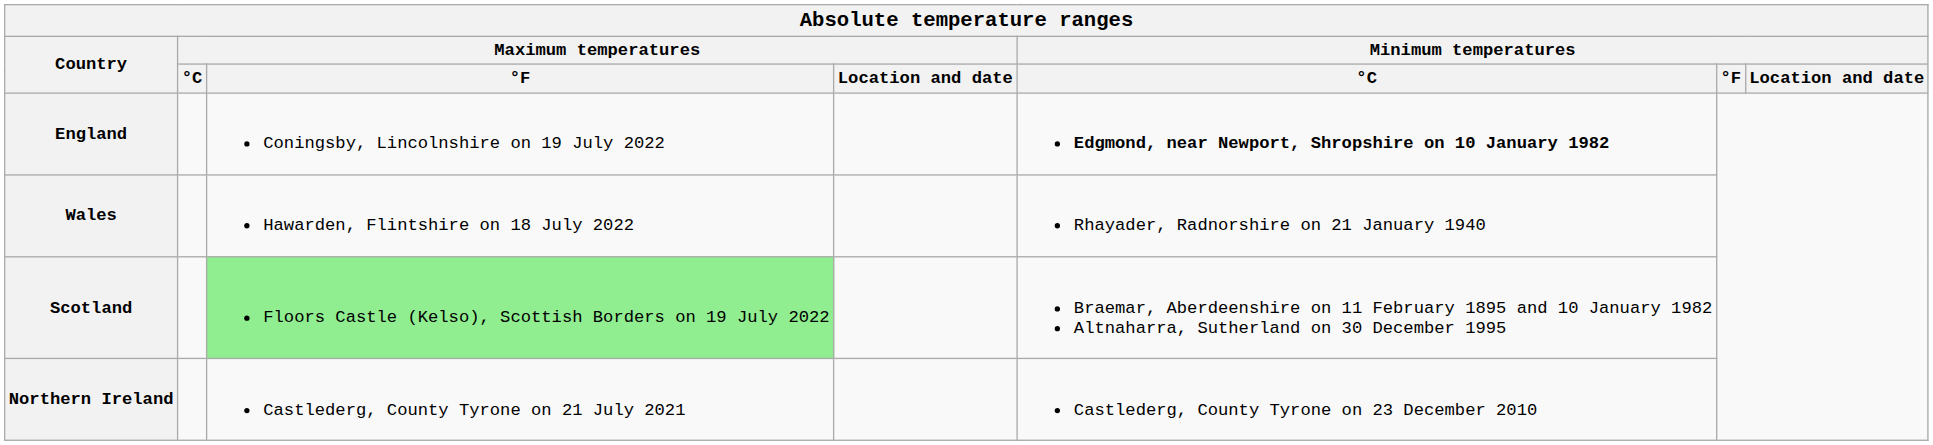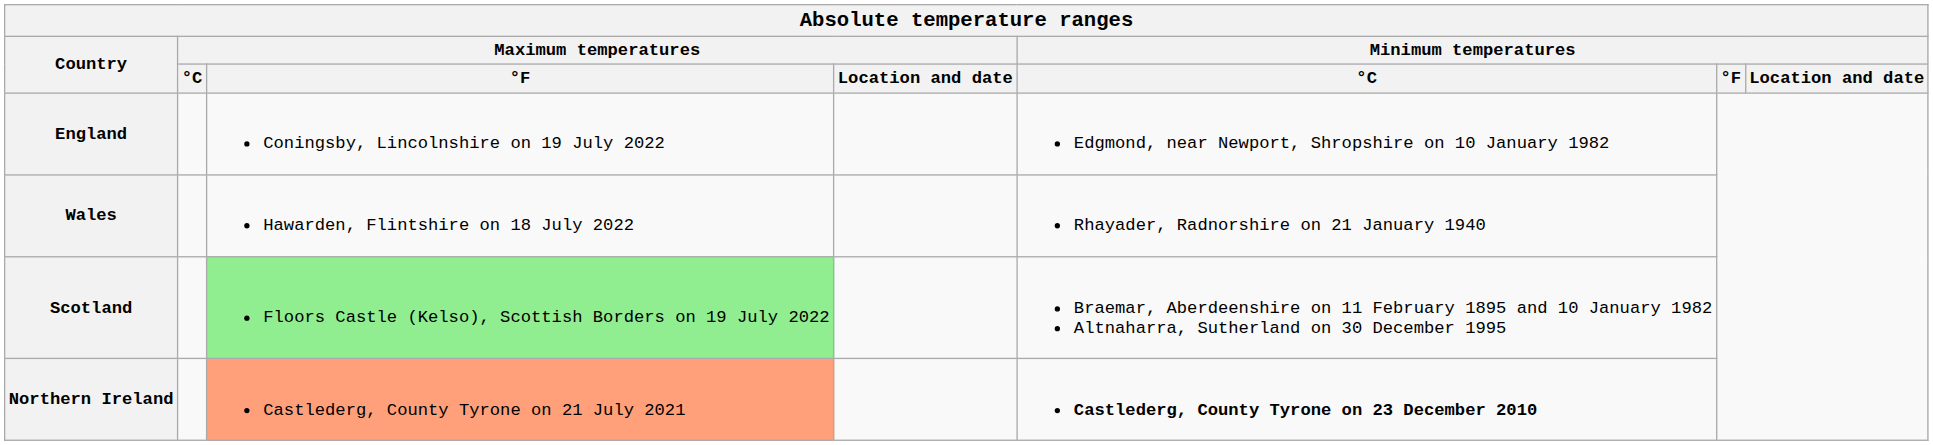England | Minimum temperatures / °C: bold -> normal
Northern Ireland | Maximum temperatures / °F: no background -> lightsalmon background
Northern Ireland | Minimum temperatures / °C: normal -> bold
